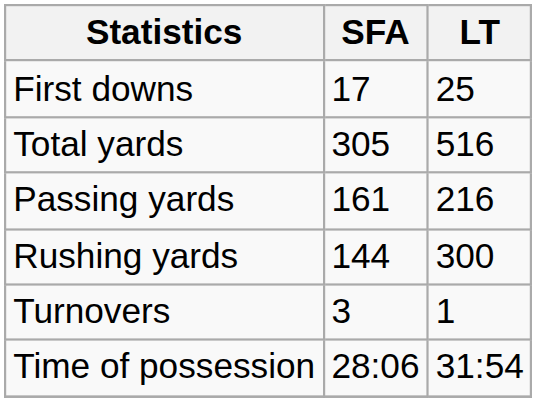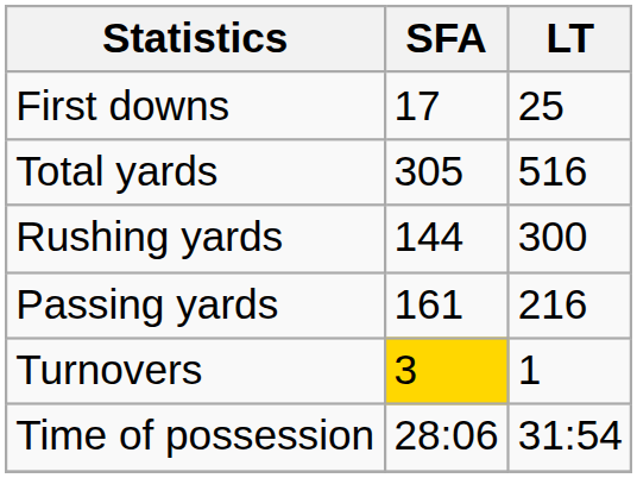rows swapped: Rushing yards <-> Passing yards
Turnovers | SFA: no background -> gold background
